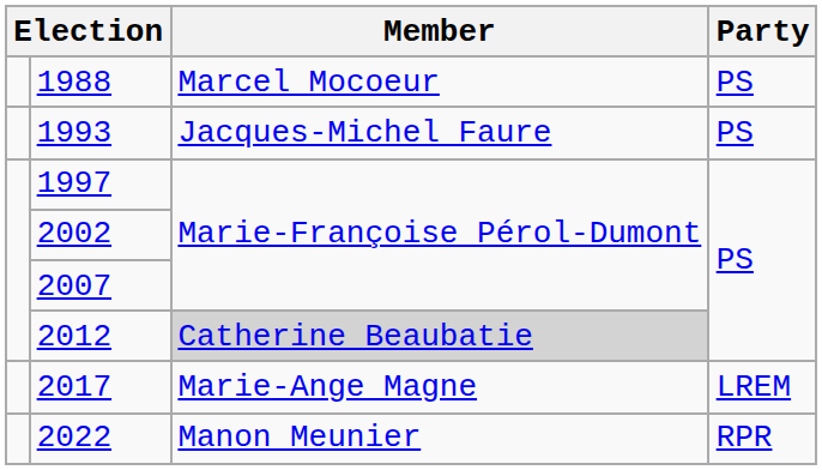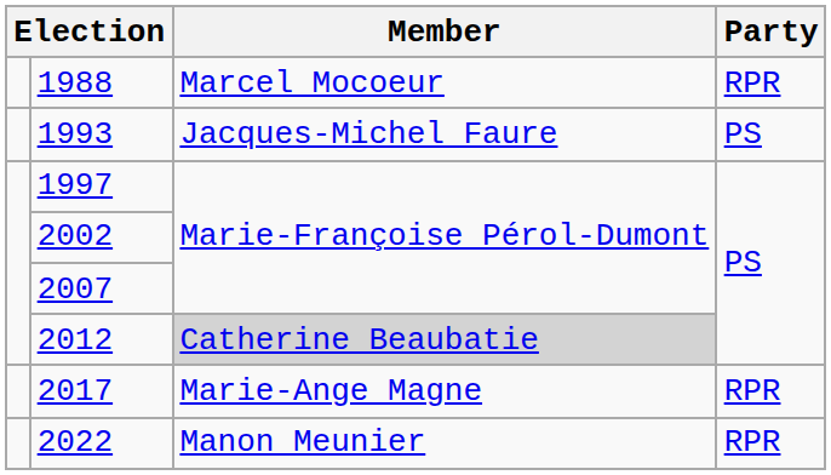1988 | Party: PS -> RPR
2017 | Party: LREM -> RPR
